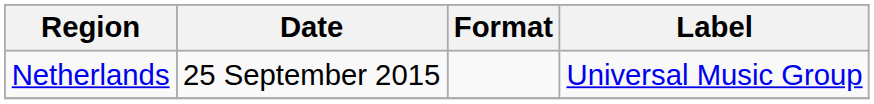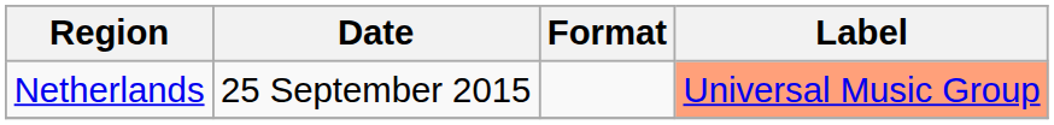Netherlands | Label: no background -> lightsalmon background
